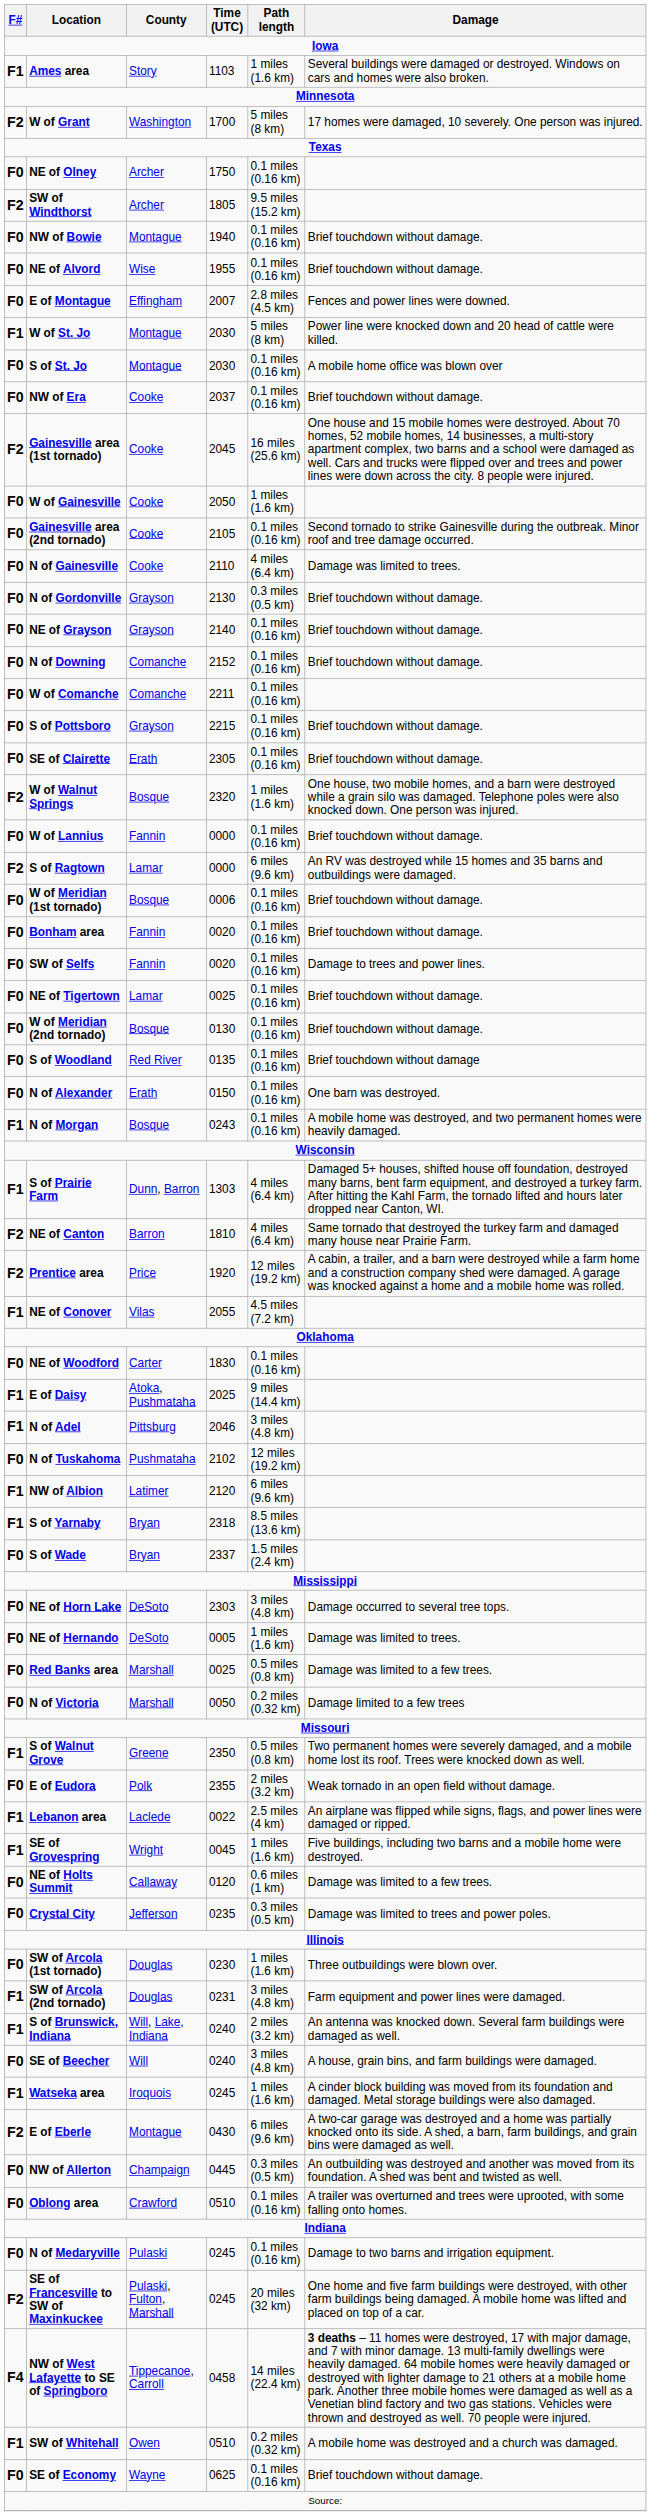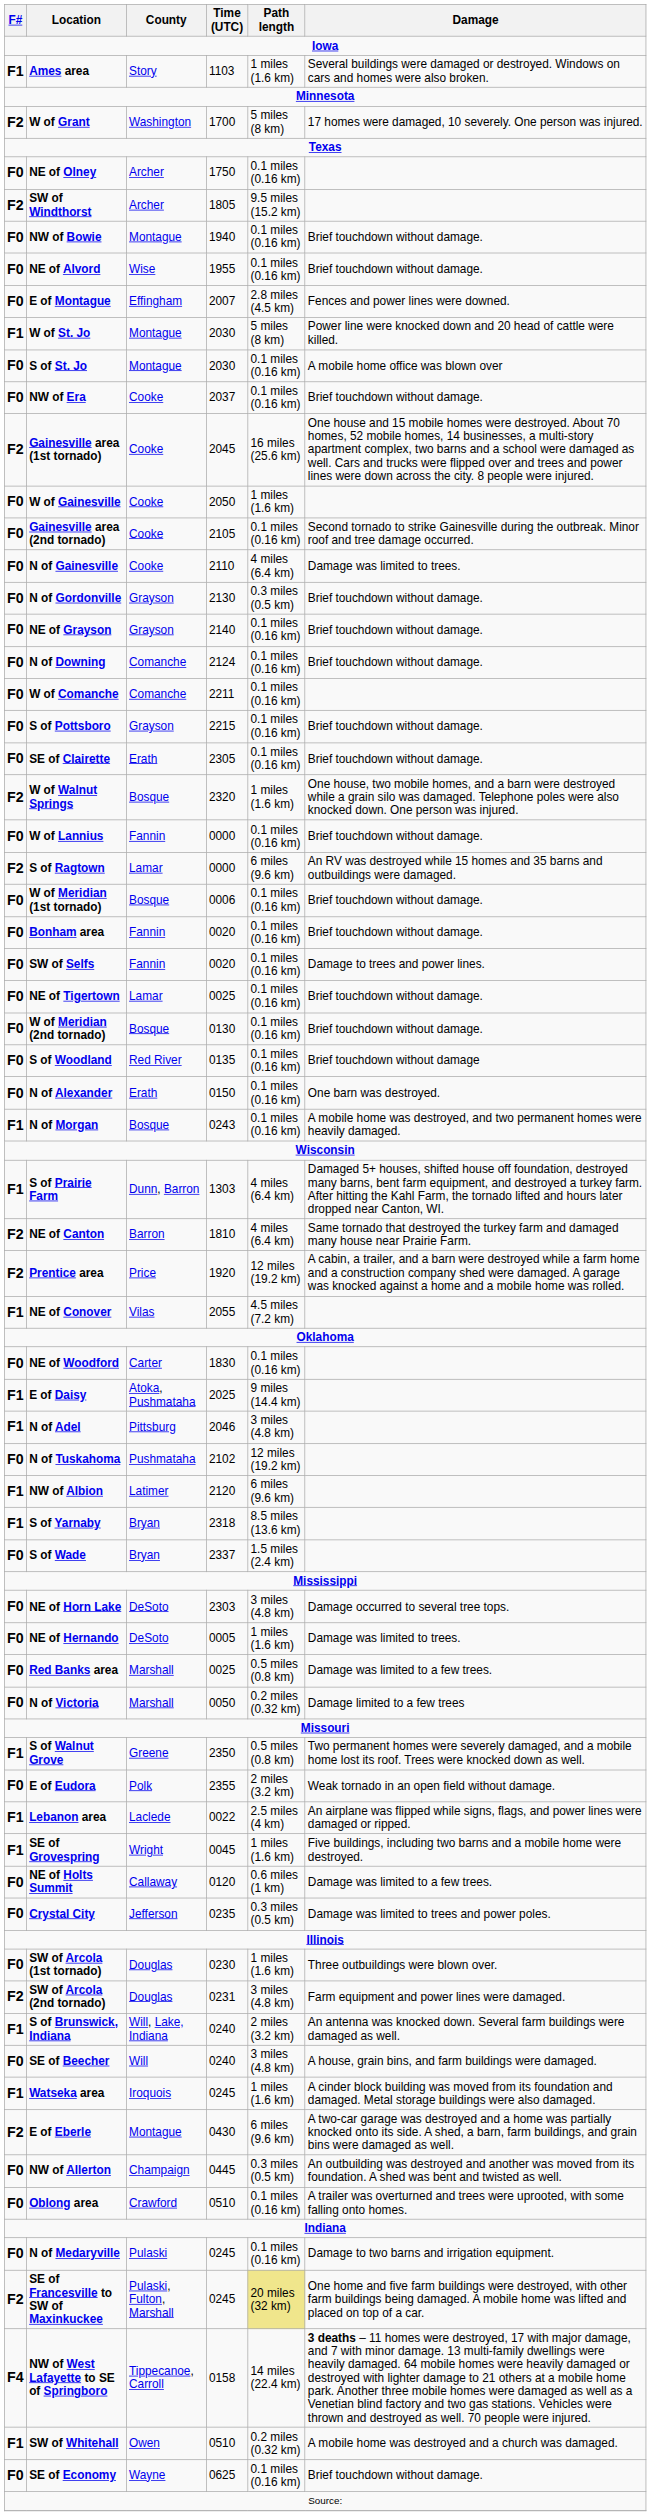N of Downing | Time (UTC): 2152 -> 2124
SW of Arcola (2nd tornado) | F#: F1 -> F2
SE of Francesville to SW of Maxinkuckee | Path length: no background -> khaki background
NW of West Lafayette to SE of Springboro | Time (UTC): 0458 -> 0158
